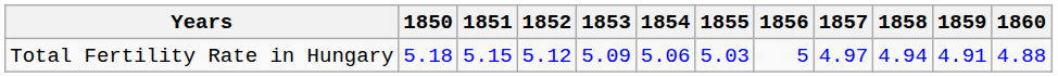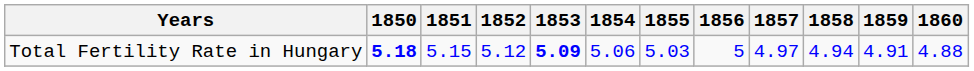row 2 | 1850: normal -> bold
row 2 | 1853: normal -> bold
